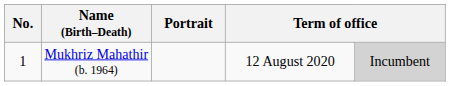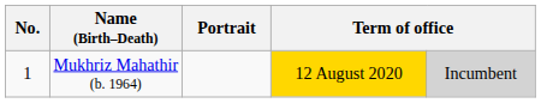Mukhriz Mahathir (b. 1964) | column 4: no background -> gold background
